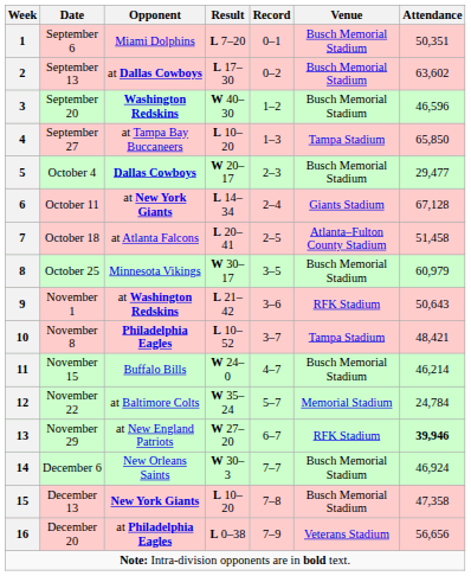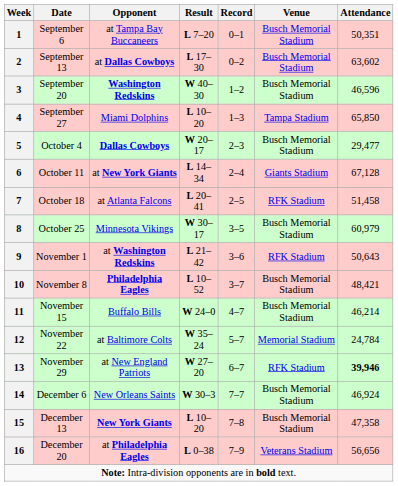1 | Opponent: Miami Dolphins -> at Tampa Bay Buccaneers
4 | Opponent: at Tampa Bay Buccaneers -> Miami Dolphins
7 | Venue: Atlanta–Fulton County Stadium -> RFK Stadium
10 | Venue: Tampa Stadium -> Busch Memorial Stadium
